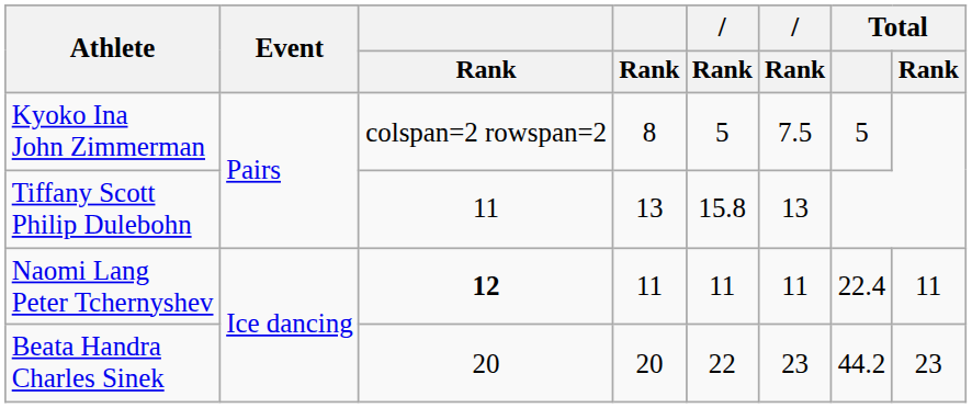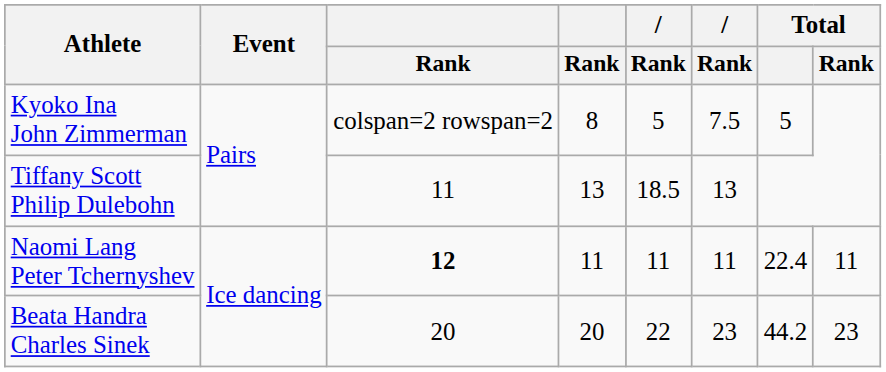Tiffany Scott Philip Dulebohn | column 5: 15.8 -> 18.5
